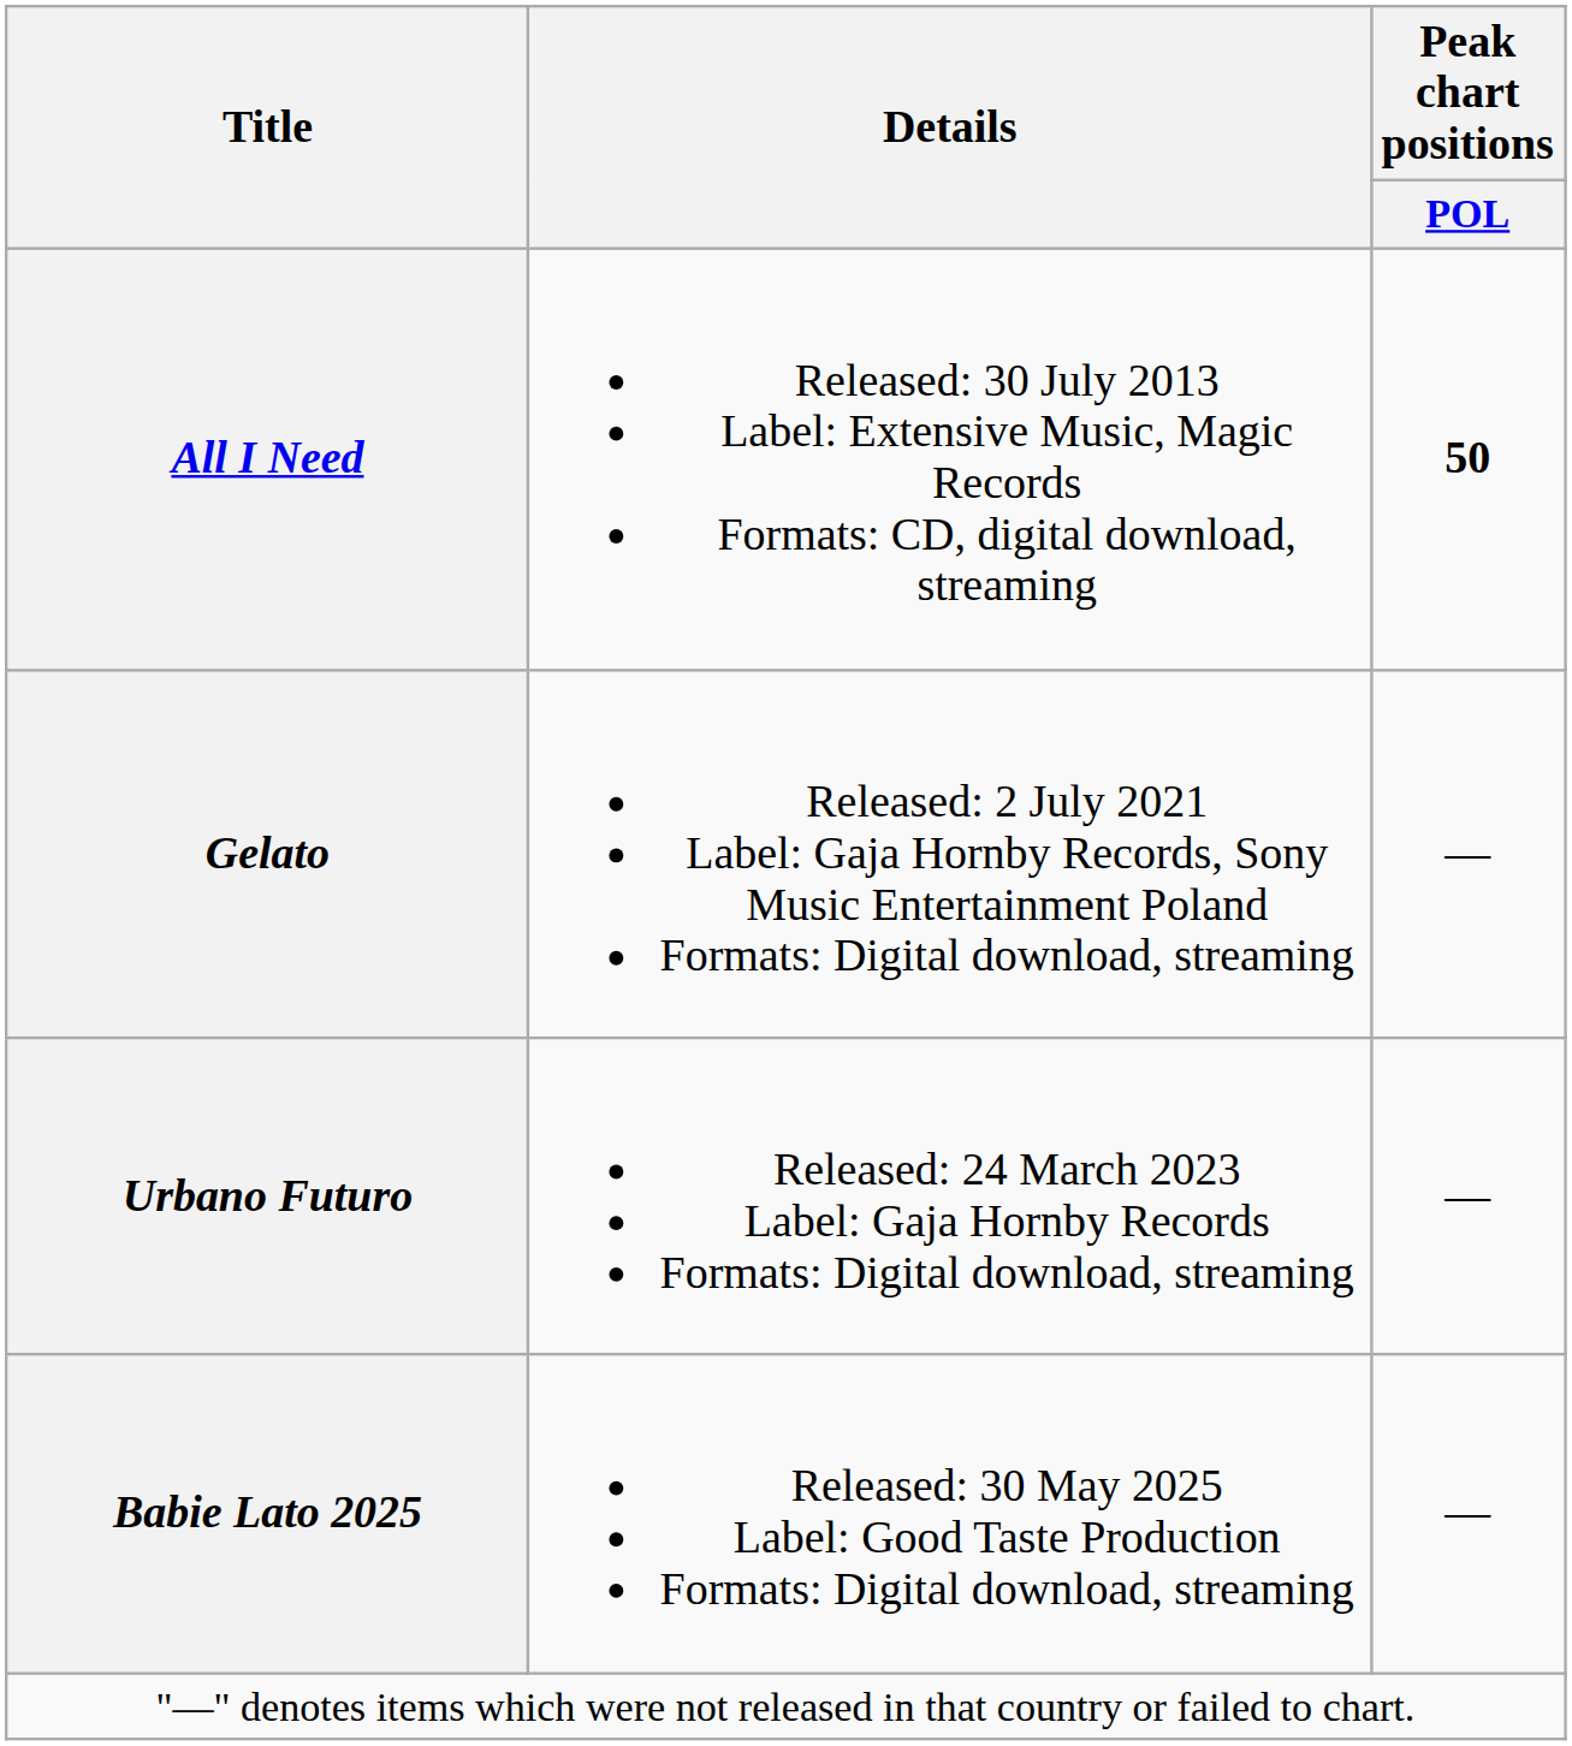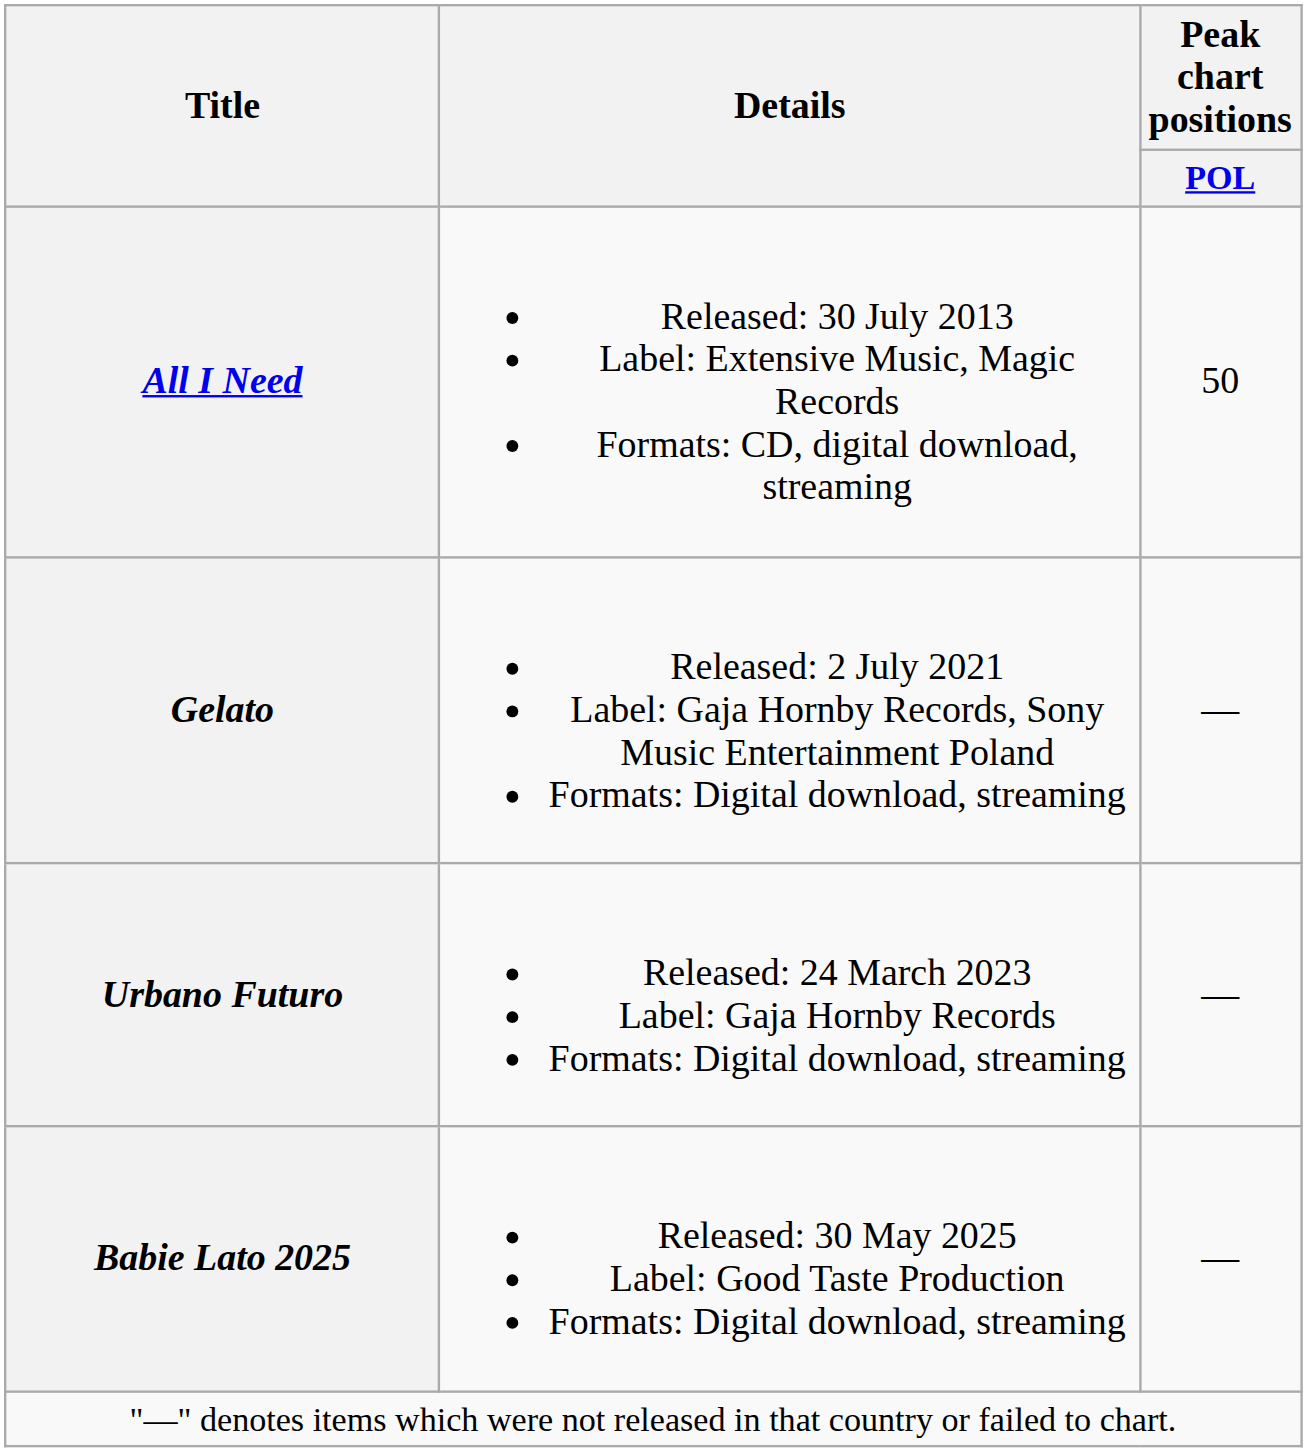All I Need | Peak chart positions / POL: bold -> normal
